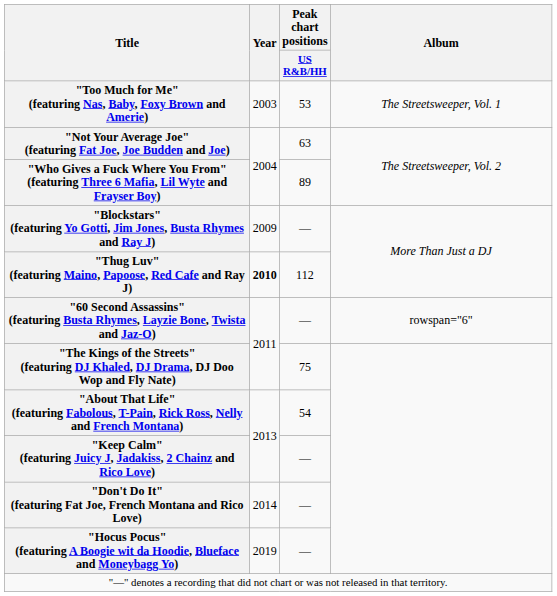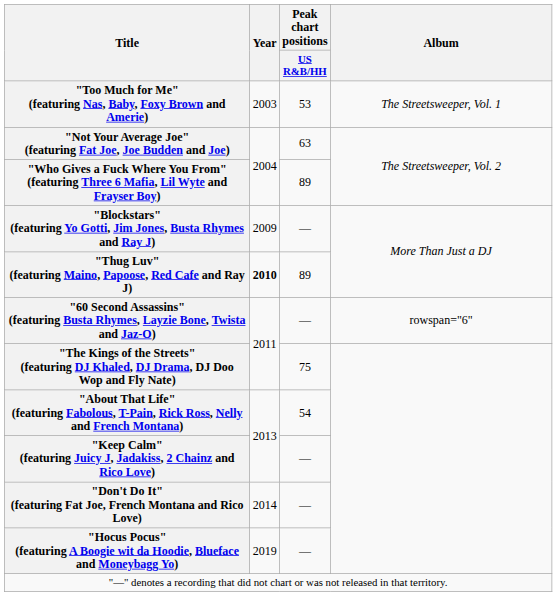"Thug Luv" (featuring Maino, Papoose, Red Cafe and Ray J) | Peak chart positions / US R&B/HH: 112 -> 89
